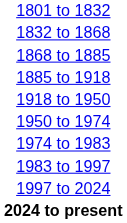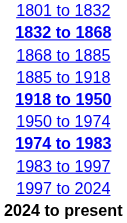row 2 | column 1: normal -> bold
row 5 | column 1: normal -> bold
row 7 | column 1: normal -> bold
